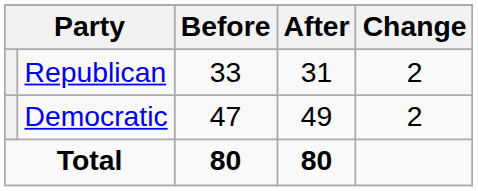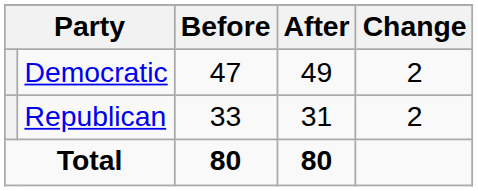rows swapped: Democratic <-> Republican
